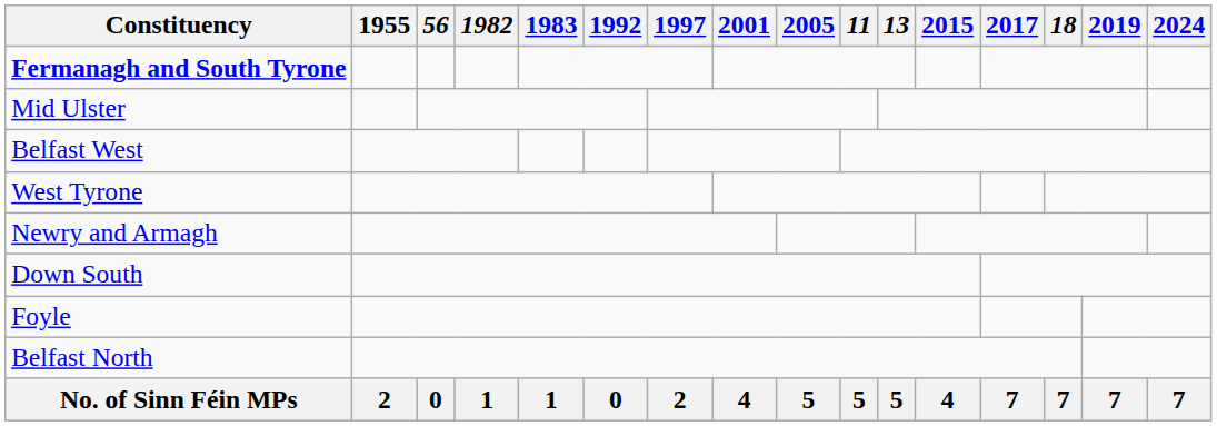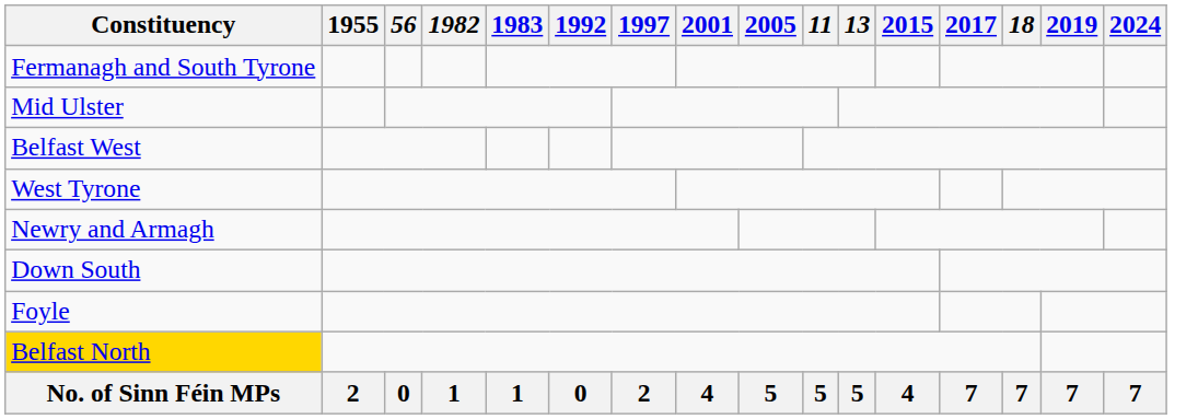Fermanagh and South Tyrone | Constituency: bold -> normal
Belfast North | Constituency: no background -> gold background
